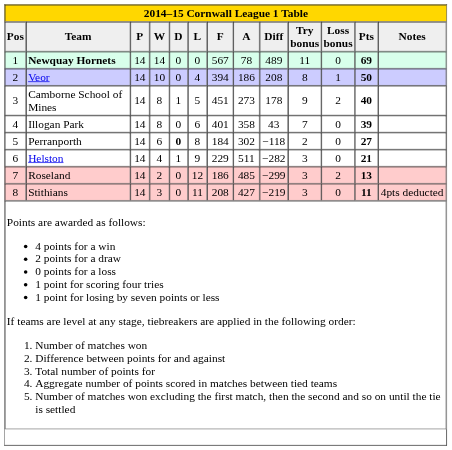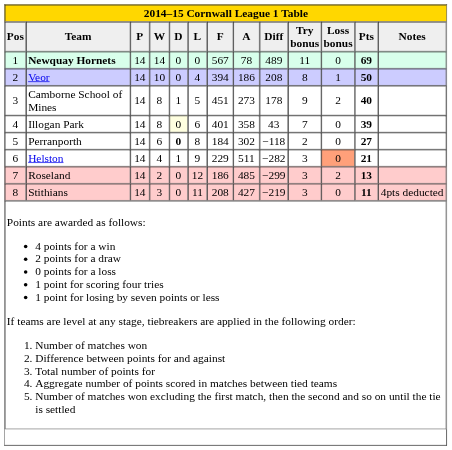Illogan Park | 2014–15 Cornwall League 1 Table / D: no background -> lightyellow background
Helston | 2014–15 Cornwall League 1 Table / Loss bonus: no background -> lightsalmon background
